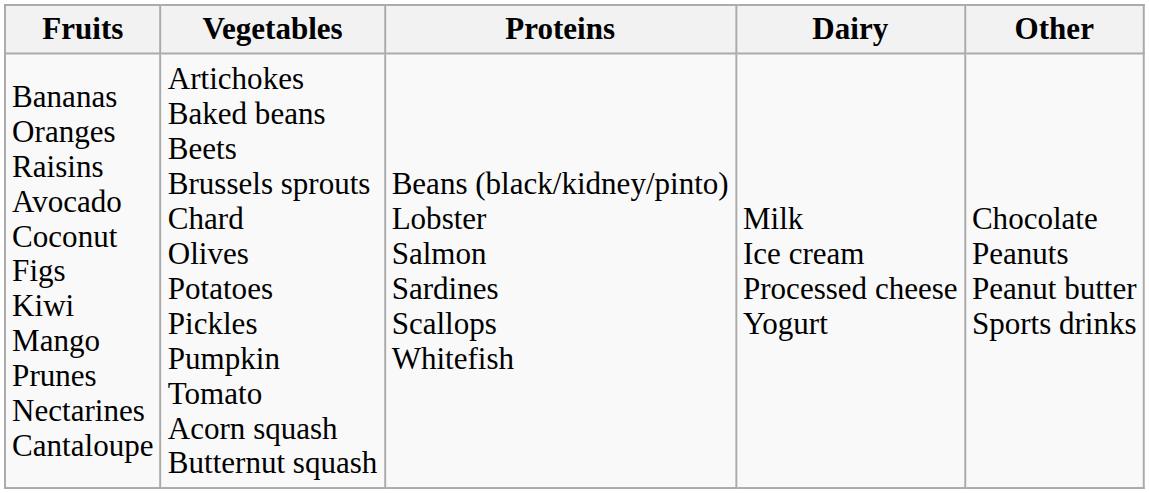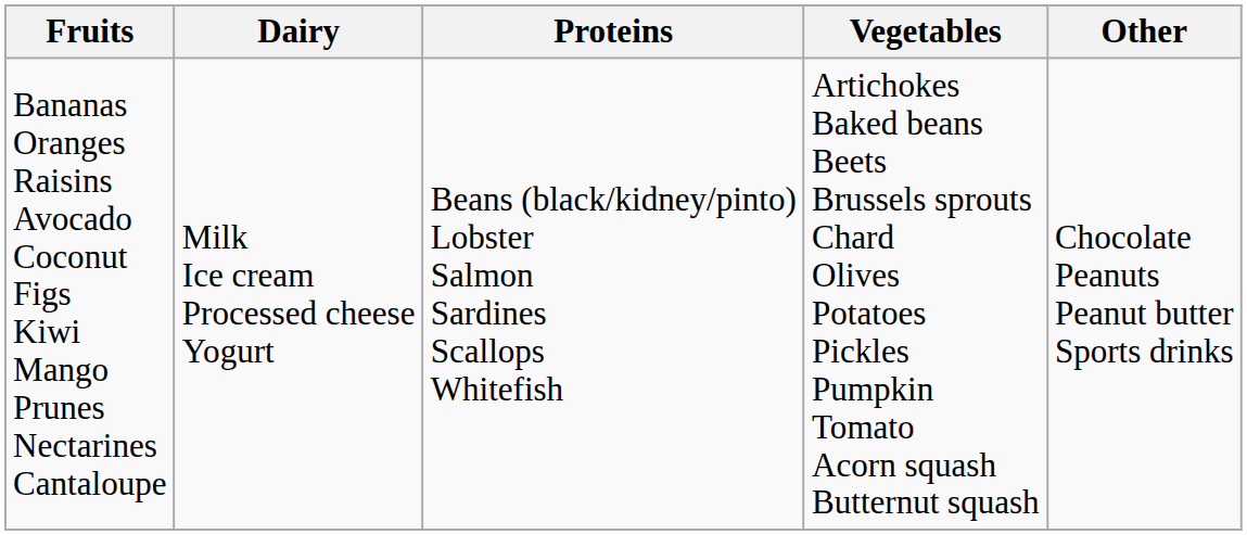columns swapped: Vegetables <-> Dairy
